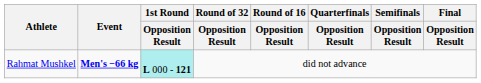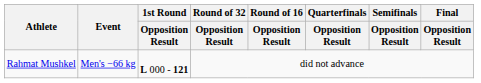Rahmat Mushkel | Event: bold -> normal
Rahmat Mushkel | 1st Round / Opposition Result: paleturquoise background -> no background
